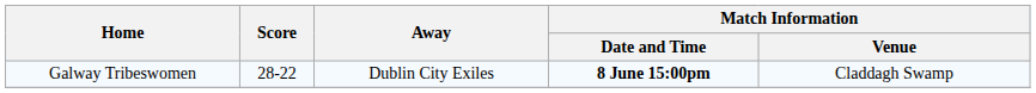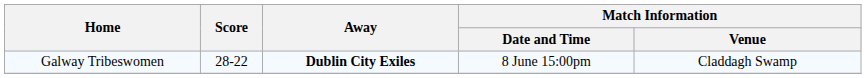Galway Tribeswomen | Away: normal -> bold
Galway Tribeswomen | Match Information / Date and Time: bold -> normal
